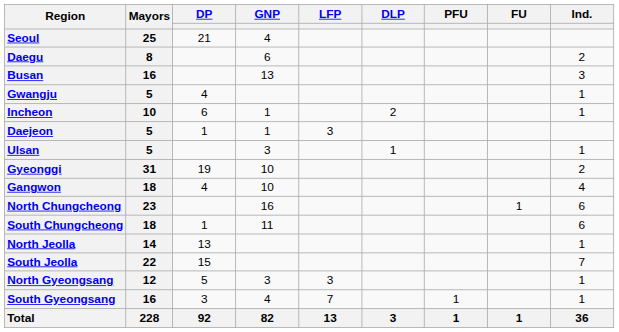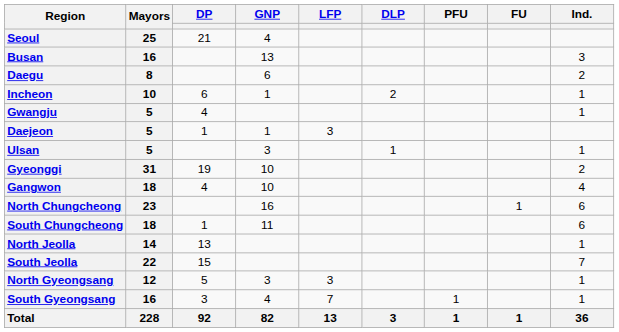rows swapped: Busan <-> Daegu
rows swapped: Incheon <-> Gwangju
